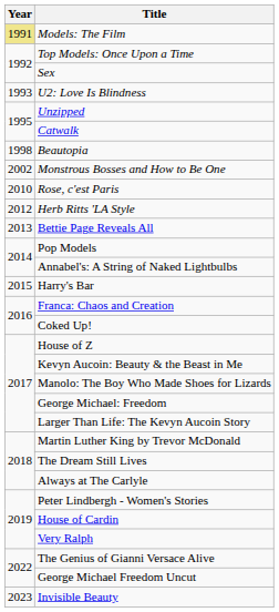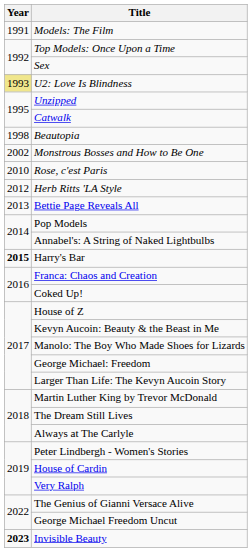Models: The Film | Year: khaki background -> no background
U2: Love Is Blindness | Year: no background -> khaki background
Harry's Bar | Year: normal -> bold
Invisible Beauty | Year: normal -> bold
